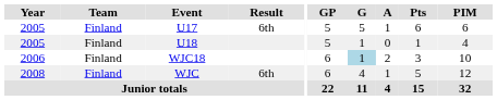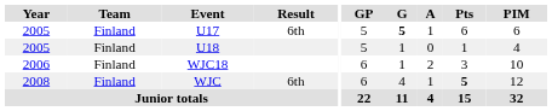U17 | G: normal -> bold
WJC18 | G: lightblue background -> no background
WJC | Pts: normal -> bold
